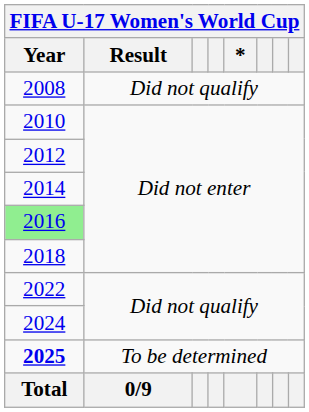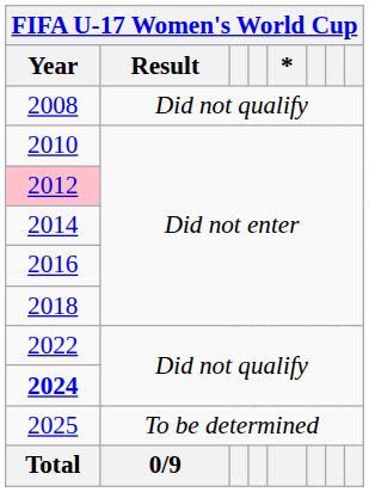2012 | Year: no background -> pink background
2016 | Year: lightgreen background -> no background
2024 | Year: normal -> bold
2025 | Year: bold -> normal
